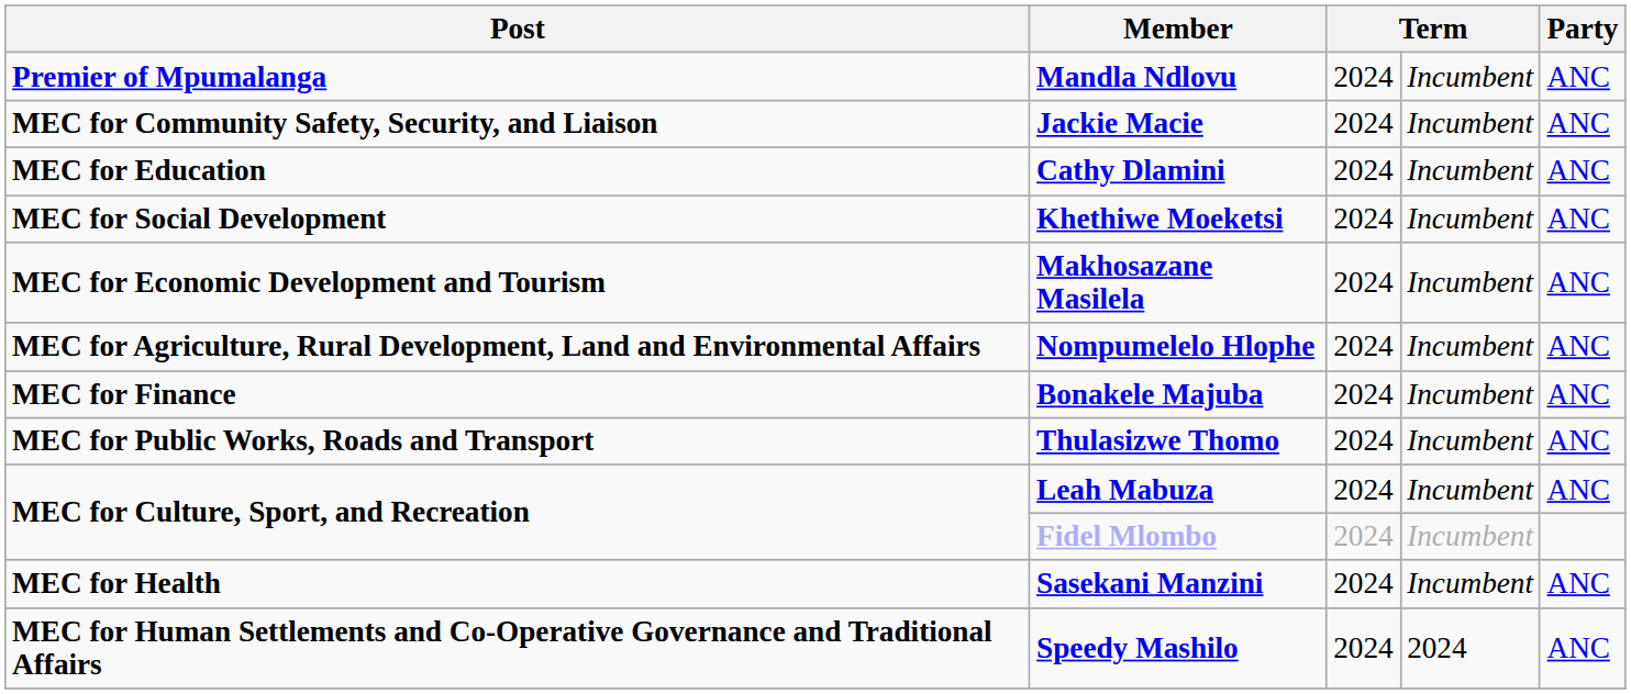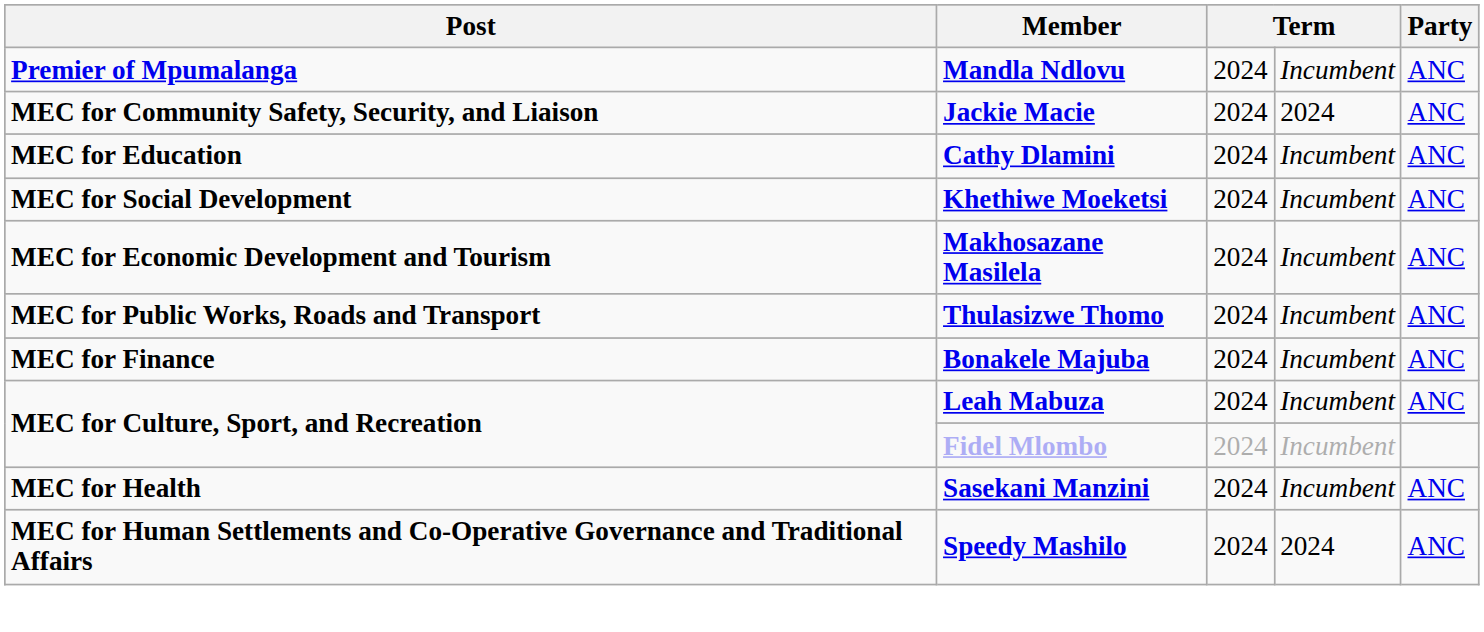Jackie Macie | column 4: Incumbent -> 2024
- row: MEC for Agriculture, Rural Development, Land and Environmental Affairs | Nompumelelo Hlophe | 2024 | Incumbent | ANC
rows swapped: Thulasizwe Thomo <-> Bonakele Majuba
